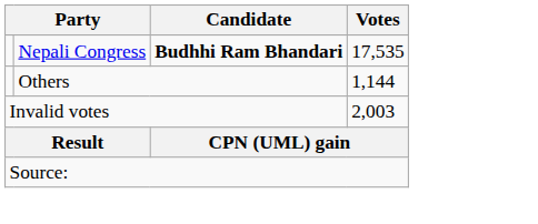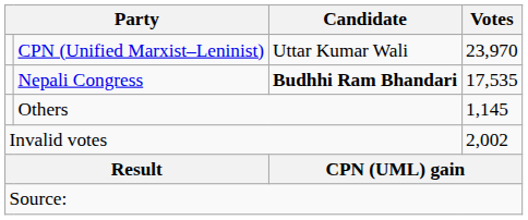+ row: CPN (Unified Marxist–Leninist) | Uttar Kumar Wali | 23,970
Others | Votes: 1,144 -> 1,145
Invalid votes | Votes: 2,003 -> 2,002
